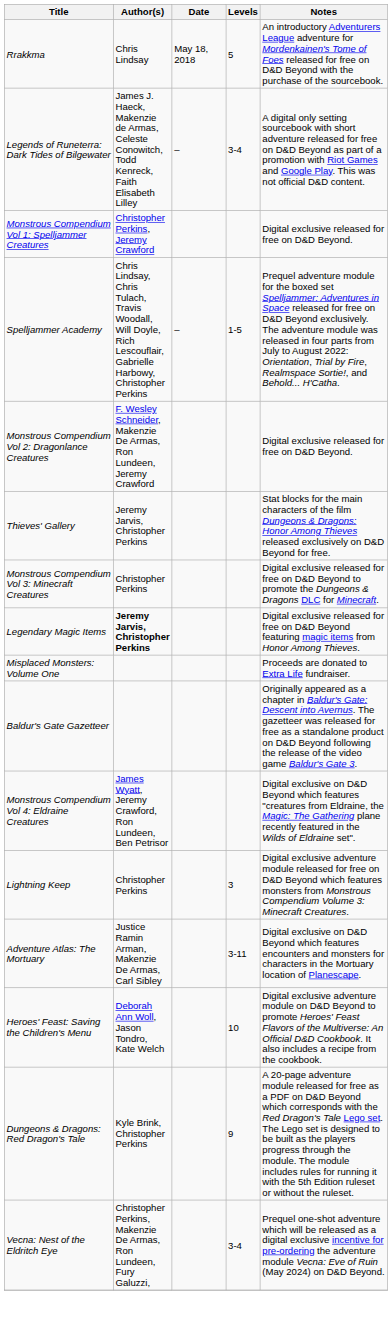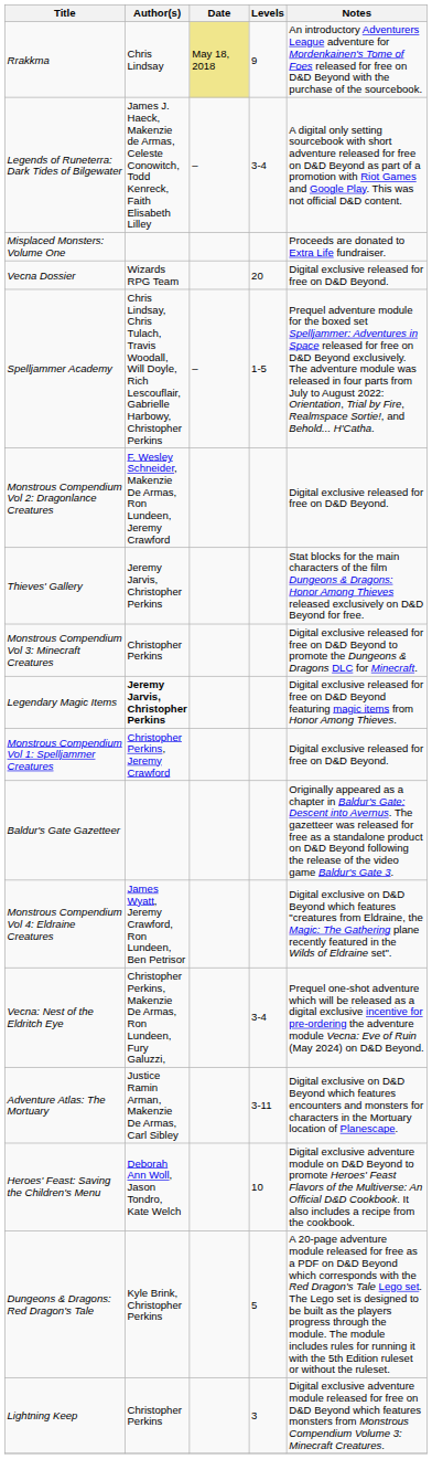Rrakkma | Date: no background -> khaki background
Rrakkma | Levels: 5 -> 9
rows swapped: Monstrous Compendium Vol 1: Spelljammer Creatures <-> Misplaced Monsters: Volume One
+ row: Vecna Dossier | Wizards RPG Team | 20 | Digital exclusive released for free on D&D Beyond.
rows swapped: Lightning Keep <-> Vecna: Nest of the Eldritch Eye
Dungeons & Dragons: Red Dragon's Tale | Levels: 9 -> 5
